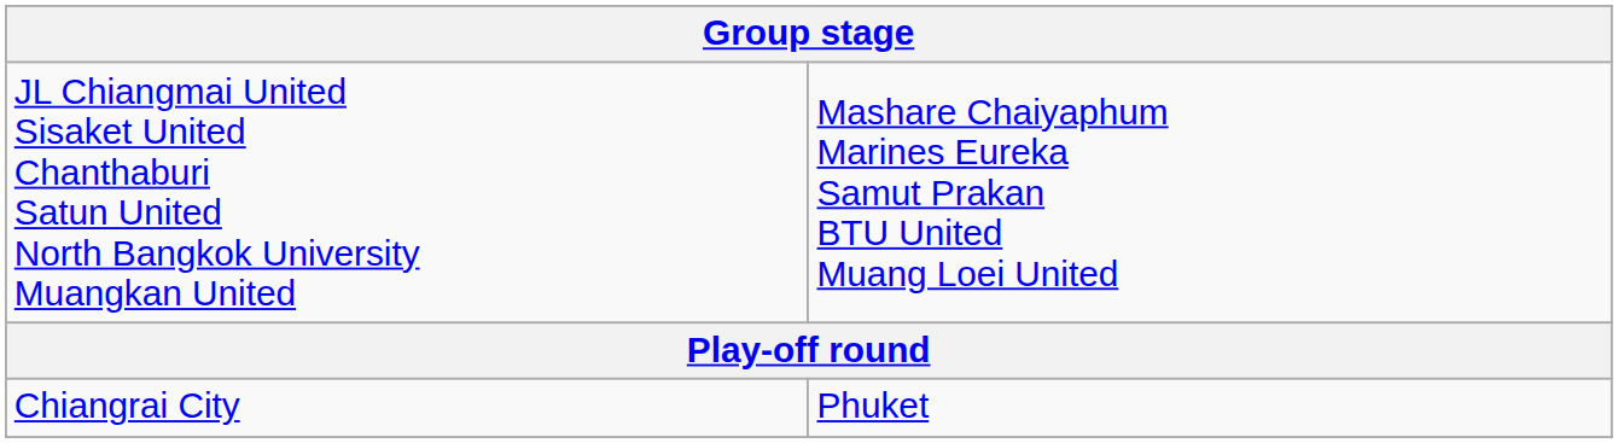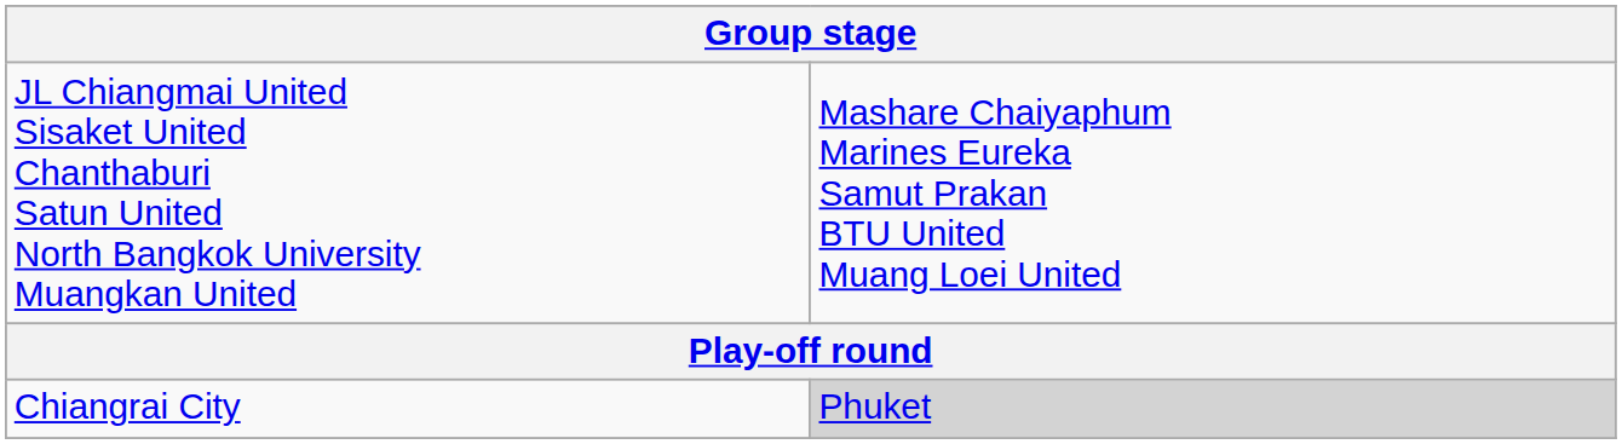Chiangrai City | column 2: no background -> lightgrey background
